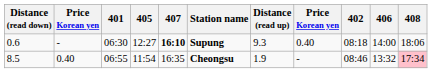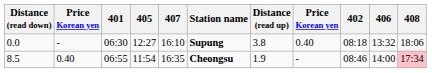row 2 | Distance (read down): 0.6 -> 0.0
row 2 | 407: bold -> normal
row 2 | Distance (read up): 9.3 -> 3.8
row 2 | 406: 14:00 -> 13:32
row 3 | 406: 13:32 -> 14:00
